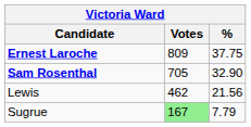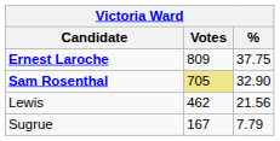Sam Rosenthal | Votes: no background -> khaki background
Sugrue | Votes: lightgreen background -> no background
